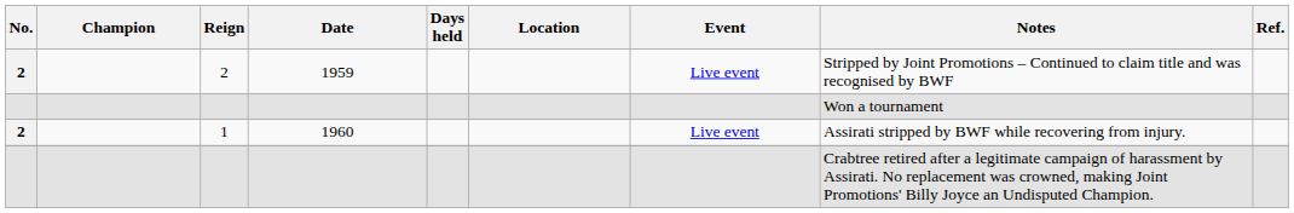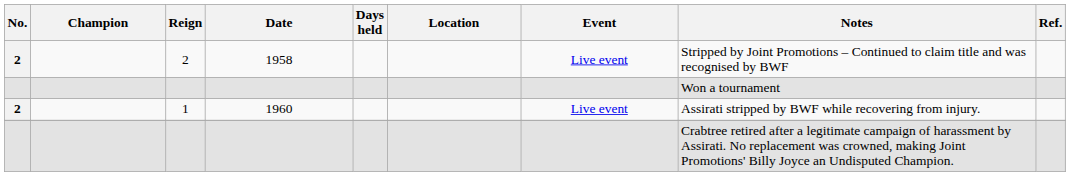row 2 | Date: 1959 -> 1958
